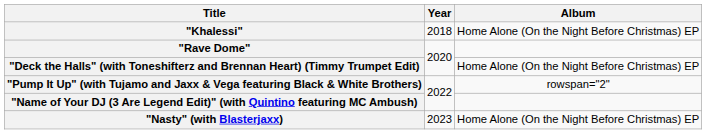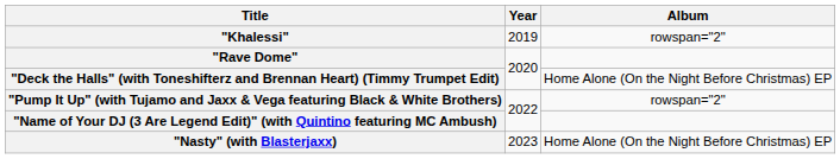"Khalessi" | Year: 2018 -> 2019
"Khalessi" | Album: Home Alone (On the Night Before Christmas) EP -> rowspan="2"
